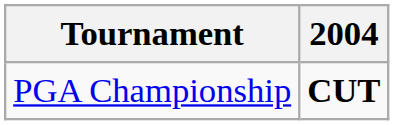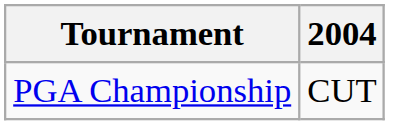PGA Championship | 2004: bold -> normal
